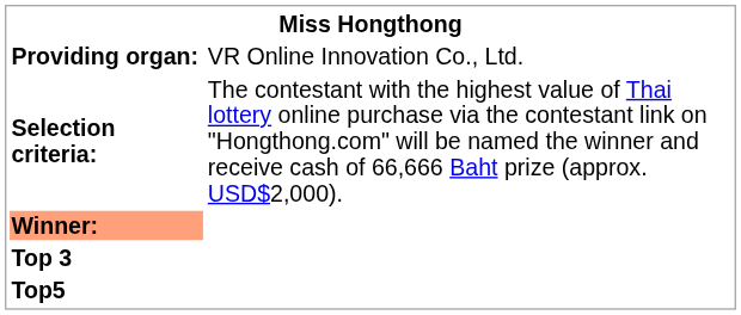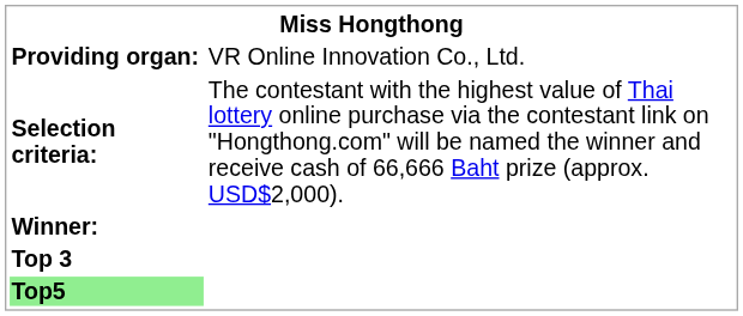Winner: | column 1: lightsalmon background -> no background
Top5 | column 1: no background -> lightgreen background
